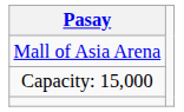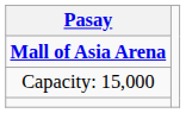Mall of Asia Arena | Pasay: normal -> bold
